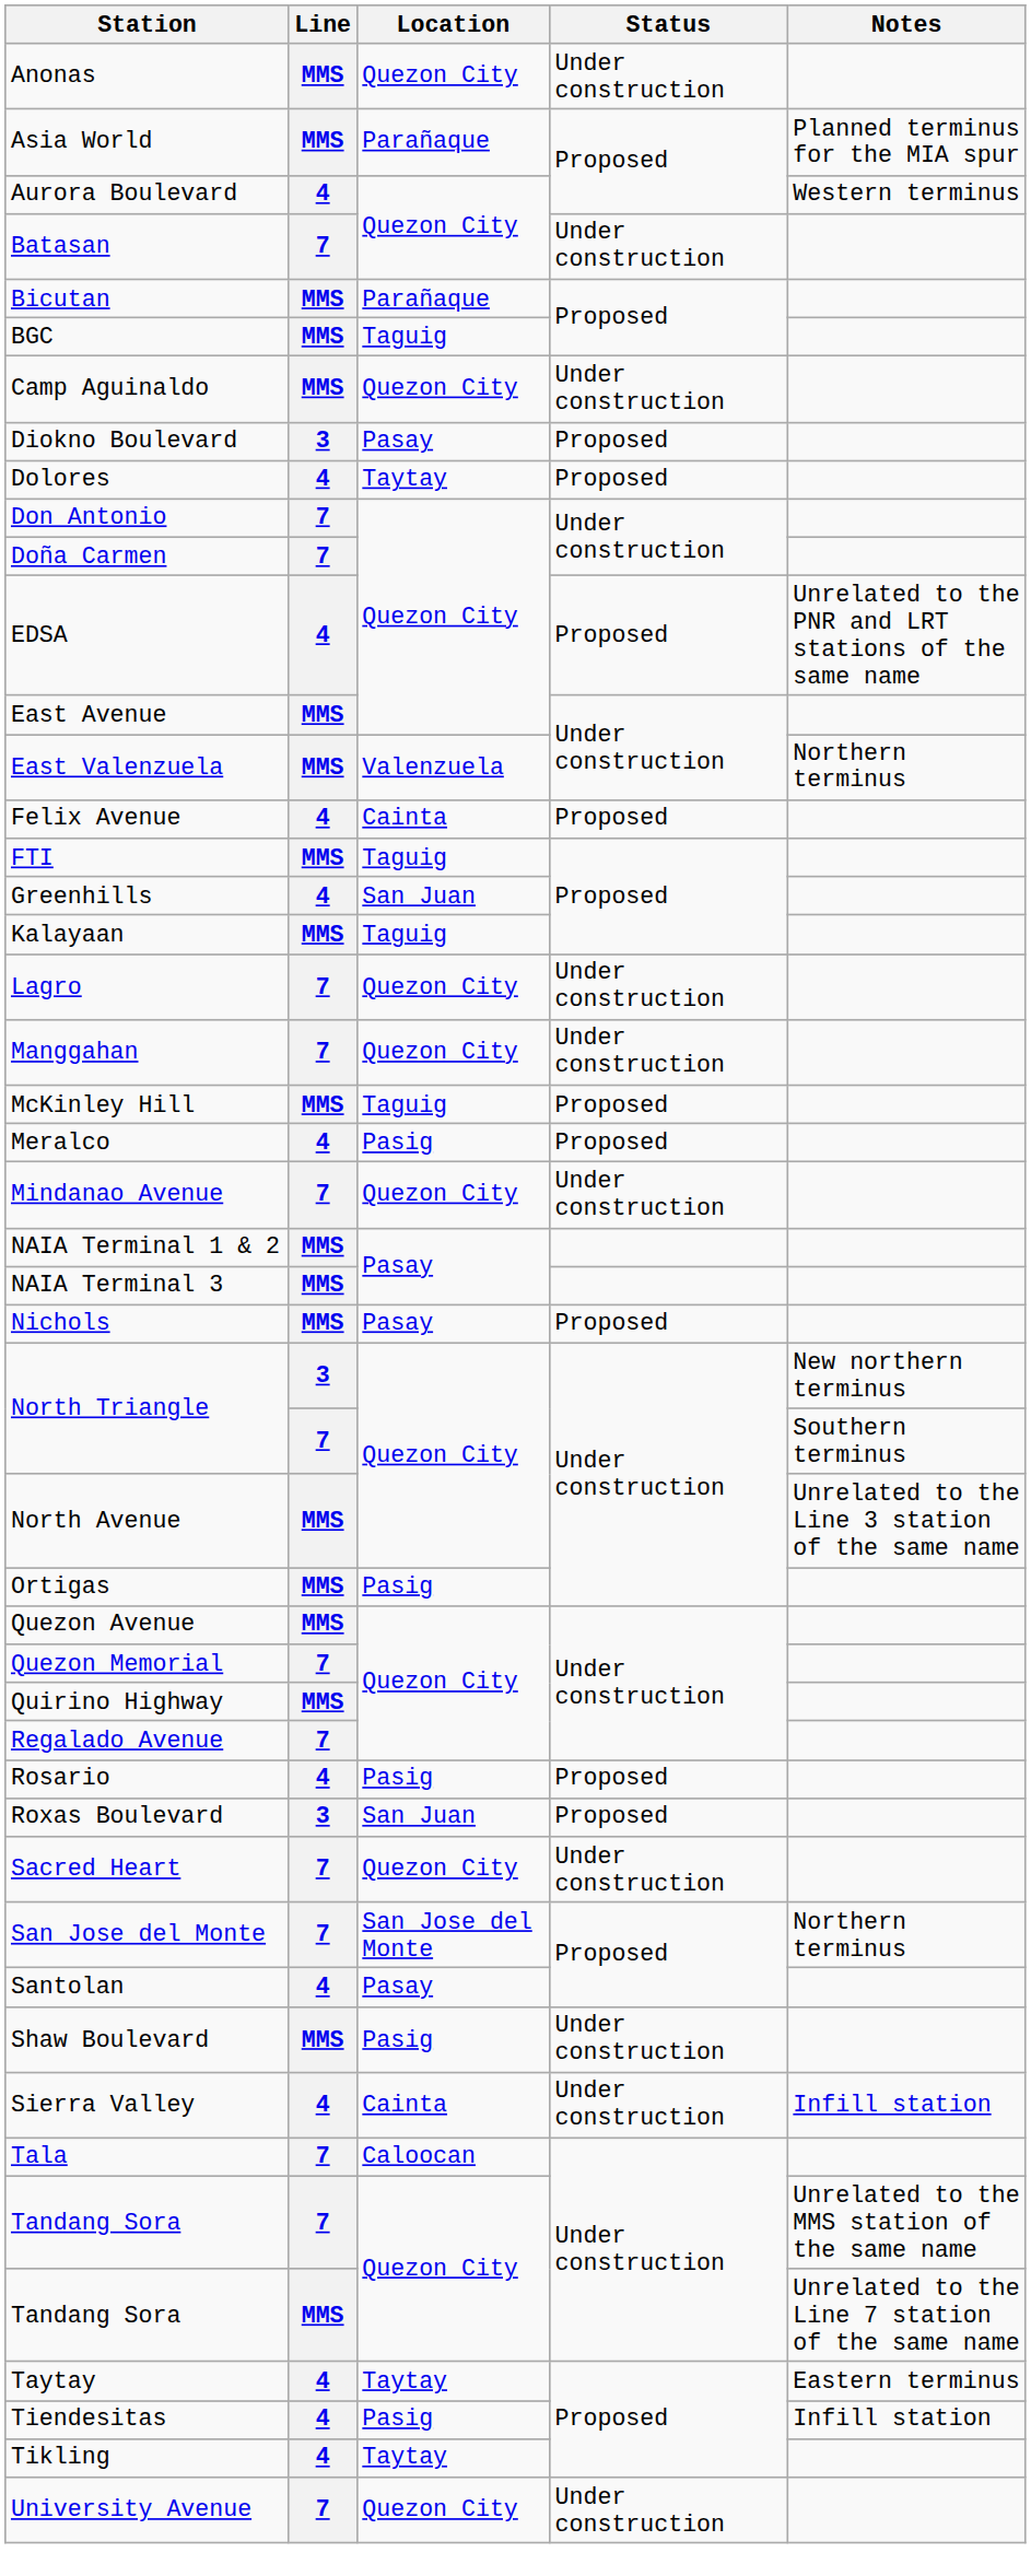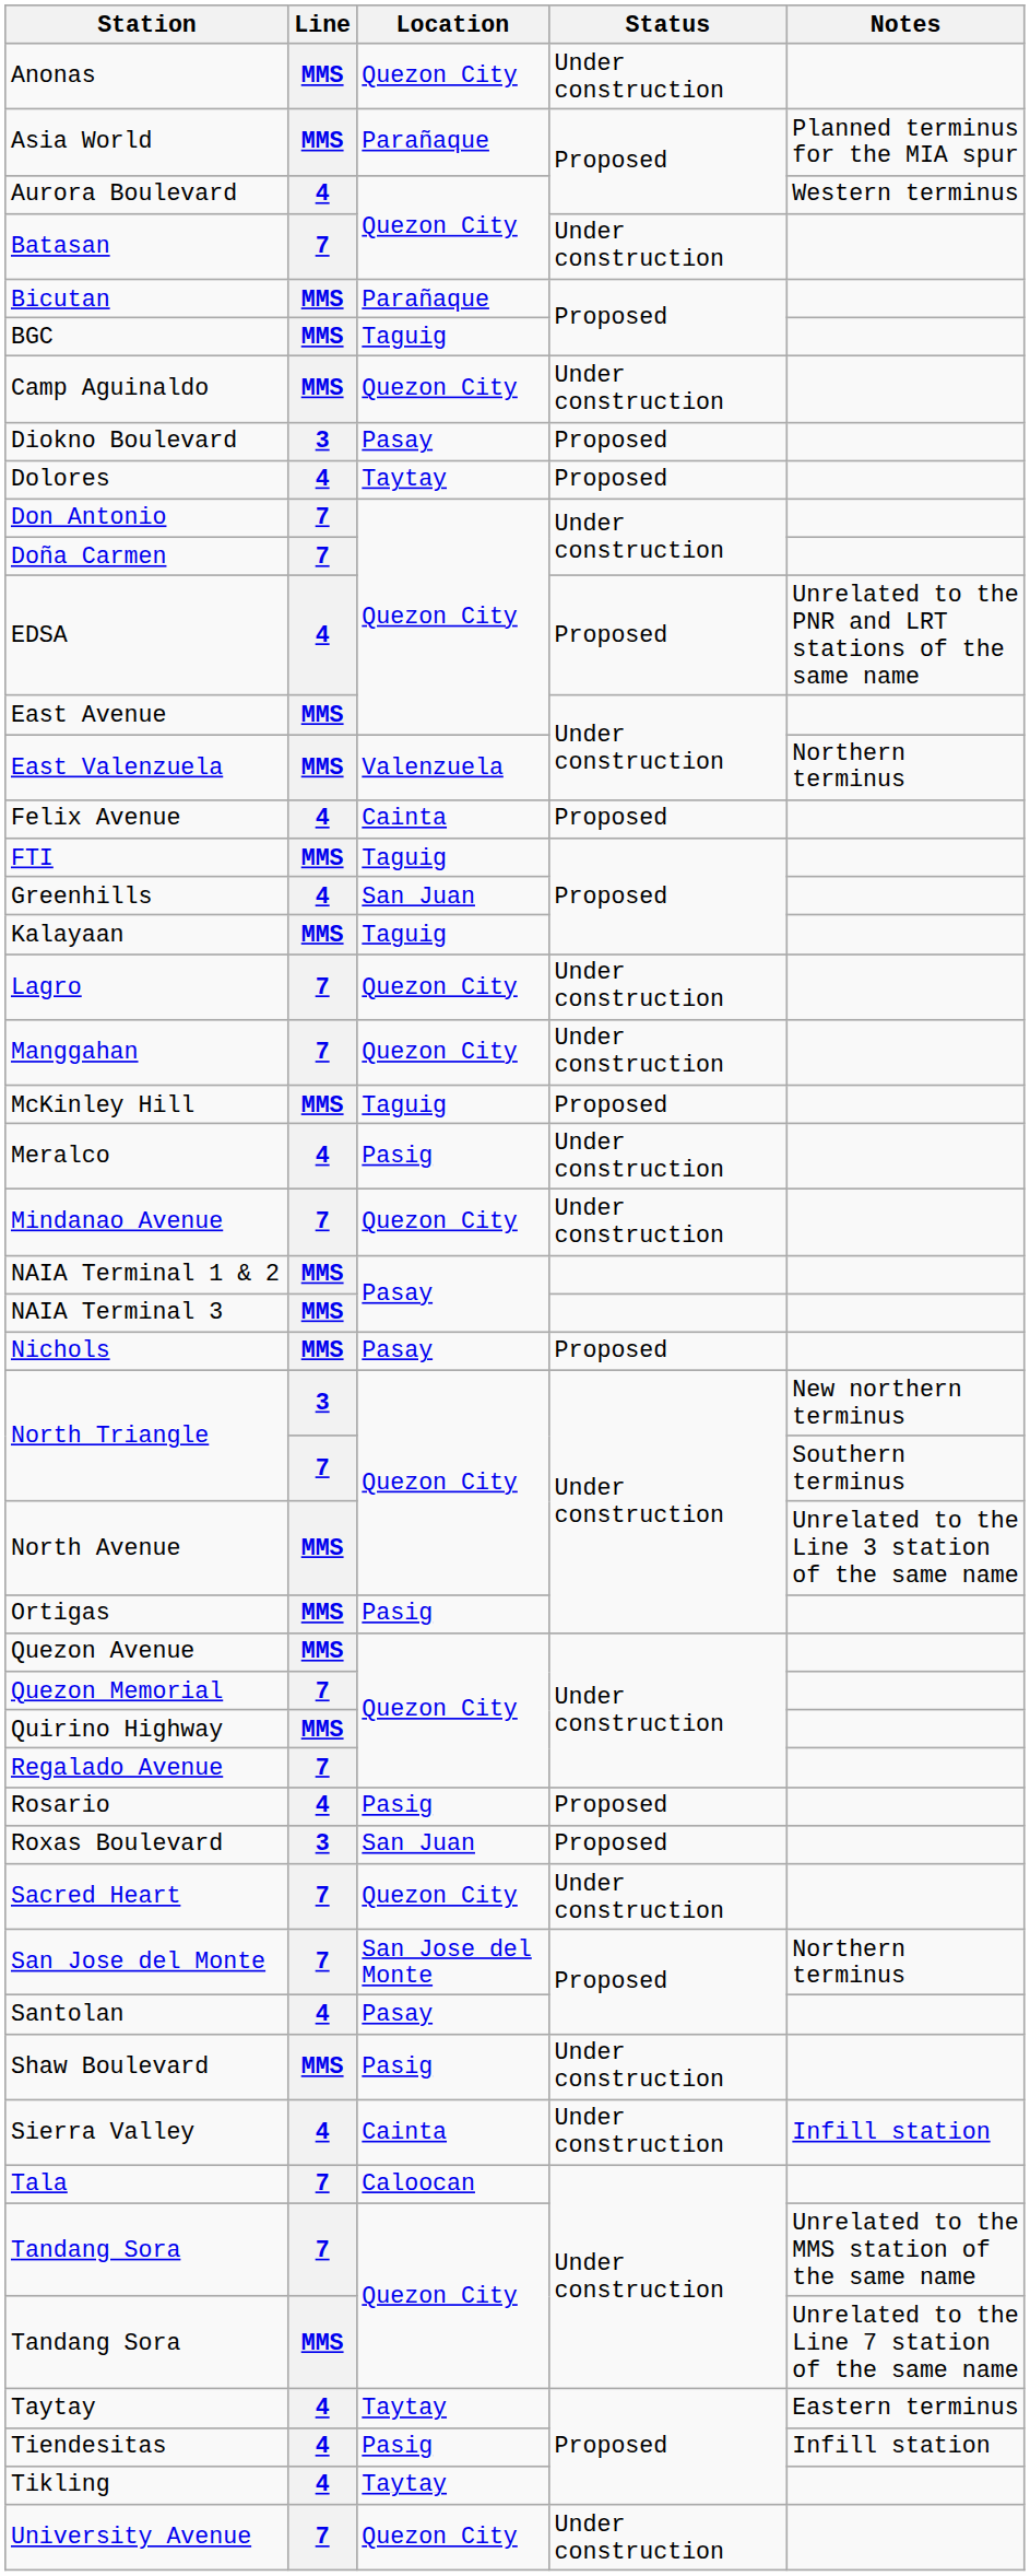Meralco | Status: Proposed -> Under construction
